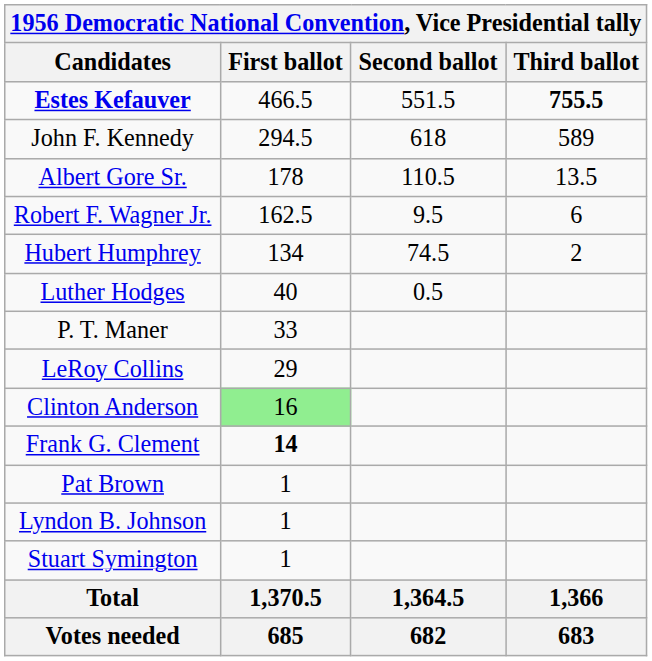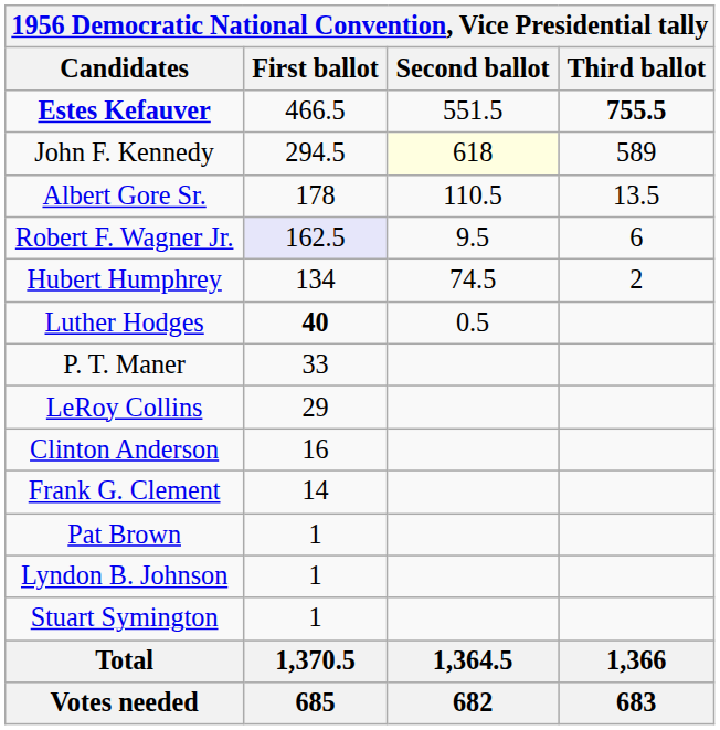John F. Kennedy | Second ballot: no background -> lightyellow background
Robert F. Wagner Jr. | First ballot: no background -> lavender background
Luther Hodges | First ballot: normal -> bold
Clinton Anderson | First ballot: lightgreen background -> no background
Frank G. Clement | First ballot: bold -> normal
